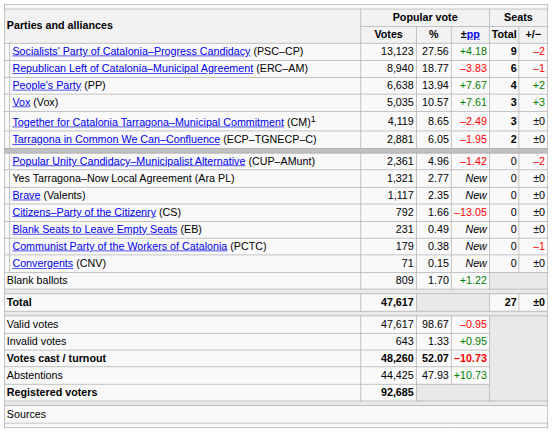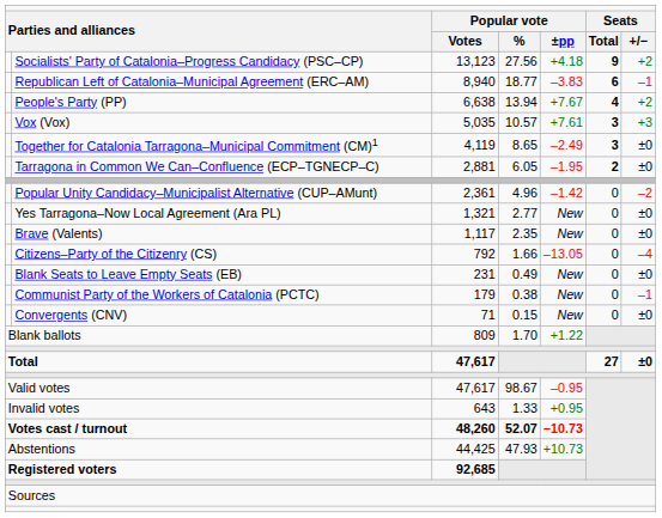Socialists' Party of Catalonia–Progress Candidacy (PSC–CP) | column 7: –2 -> +2
Citizens–Party of the Citizenry (CS) | column 7: ±0 -> –4
